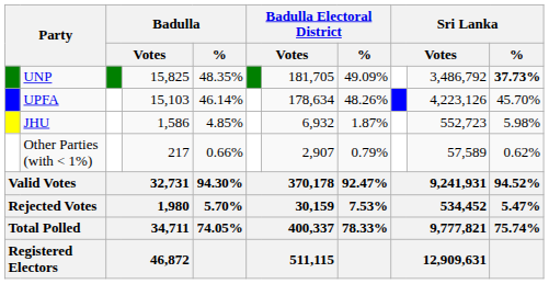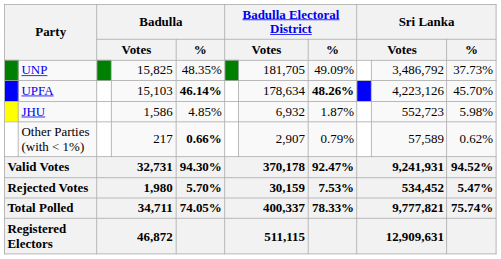UNP | Sri Lanka / %: bold -> normal
UPFA | Badulla / %: normal -> bold
UPFA | Badulla Electoral District / %: normal -> bold
Other Parties (with < 1%) | Badulla / %: normal -> bold
